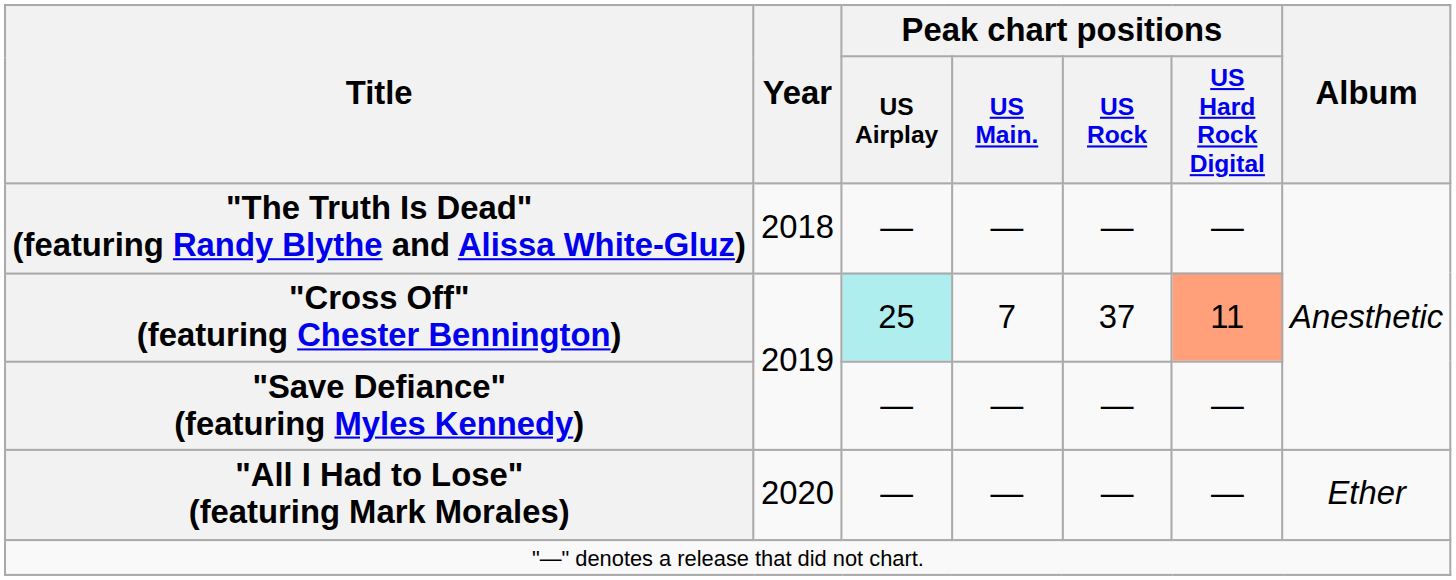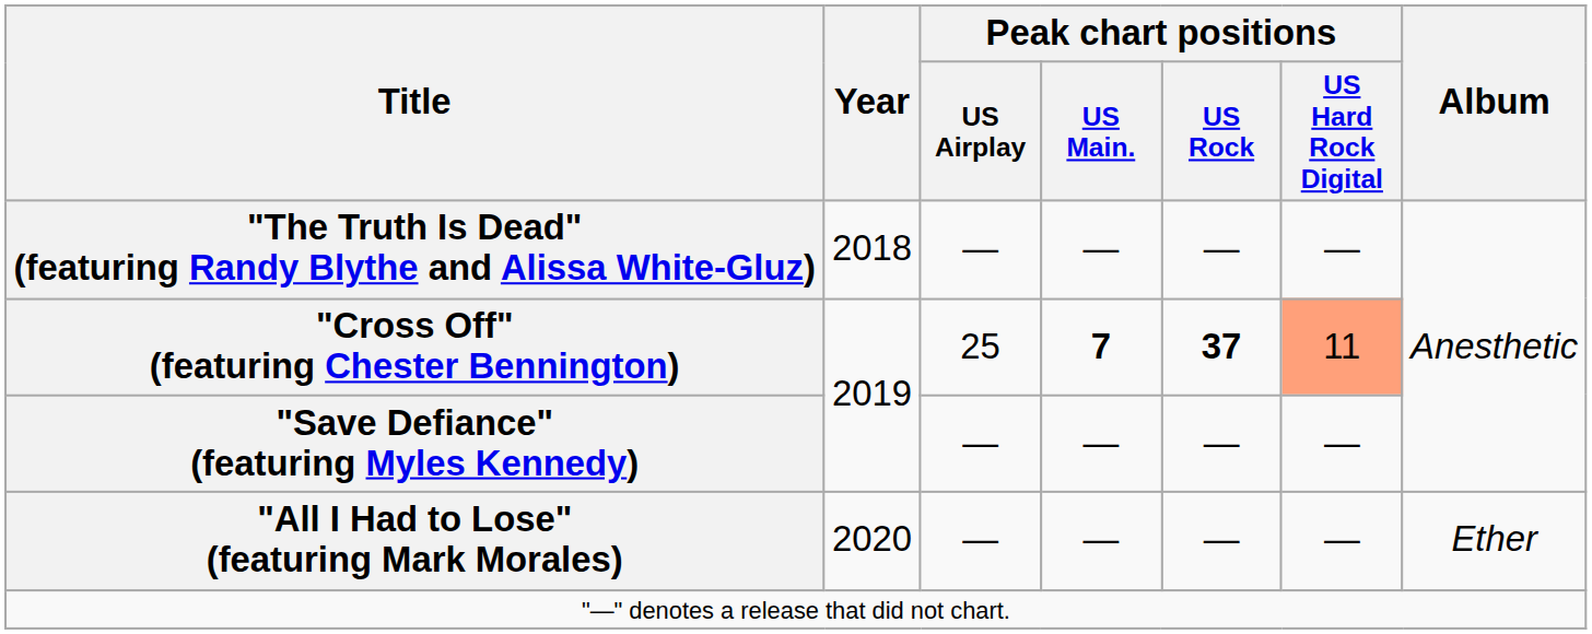"Cross Off" (featuring Chester Bennington) | Peak chart positions / US Airplay: paleturquoise background -> no background
"Cross Off" (featuring Chester Bennington) | Peak chart positions / US Main.: normal -> bold
"Cross Off" (featuring Chester Bennington) | Peak chart positions / US Rock: normal -> bold
